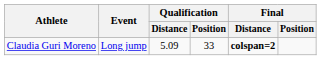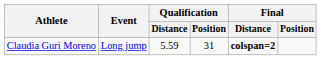Claudia Guri Moreno | Qualification / Distance: 5.09 -> 5.59
Claudia Guri Moreno | Qualification / Position: 33 -> 31
